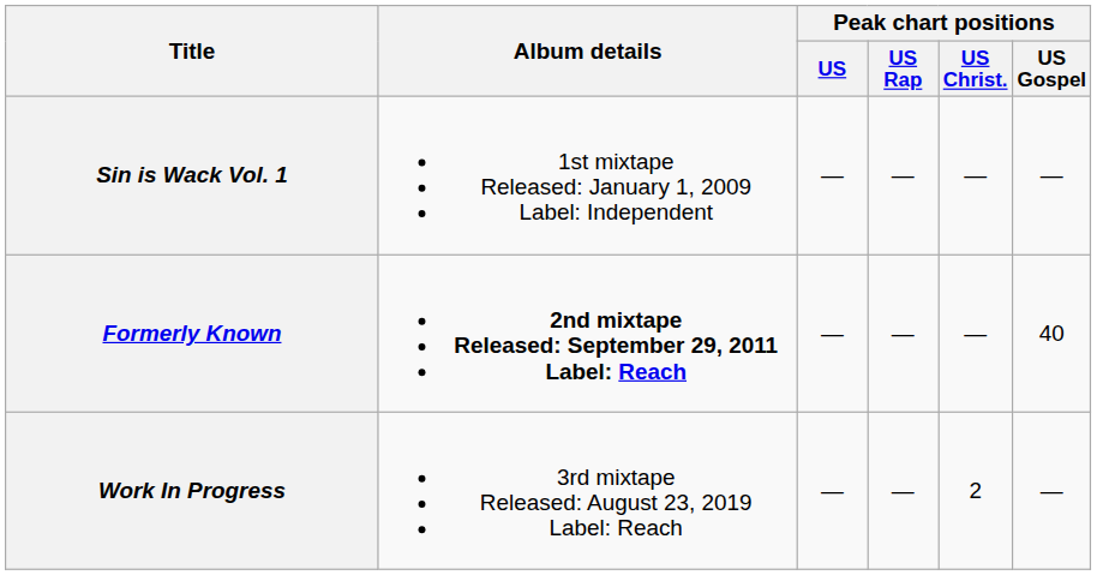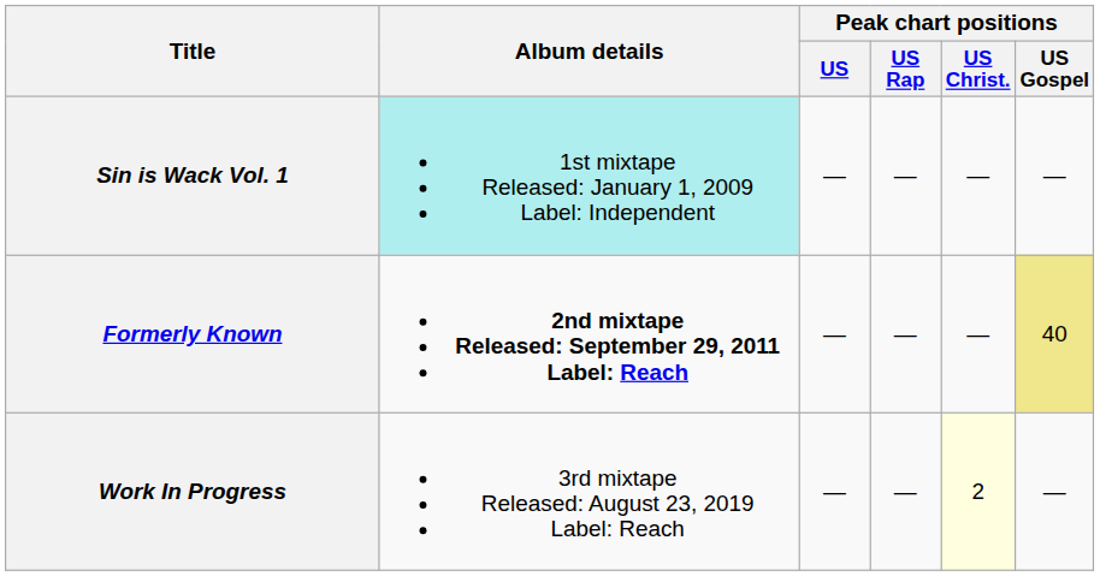Sin is Wack Vol. 1 | Album details: no background -> paleturquoise background
Formerly Known | Peak chart positions / US Gospel: no background -> khaki background
Work In Progress | Peak chart positions / US Christ.: no background -> lightyellow background
